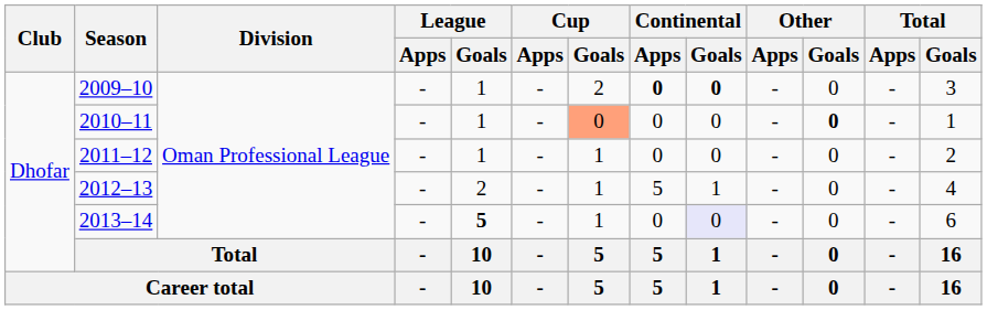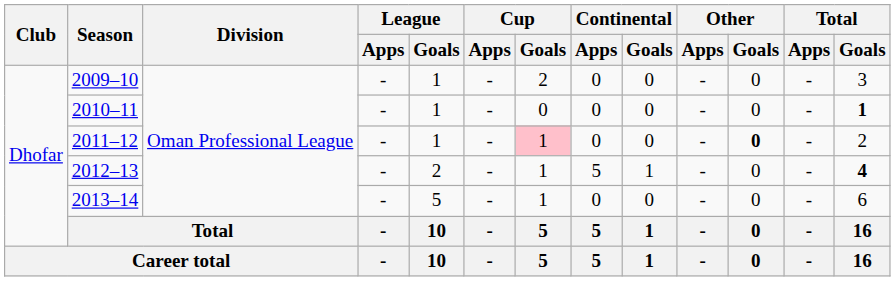2009–10 | Continental / Apps: bold -> normal
2009–10 | Continental / Goals: bold -> normal
2010–11 | Cup / Goals: lightsalmon background -> no background
2010–11 | Other / Goals: bold -> normal
2010–11 | Total / Goals: normal -> bold
2011–12 | Cup / Goals: no background -> pink background
2011–12 | Other / Goals: normal -> bold
2012–13 | Total / Goals: normal -> bold
2013–14 | League / Goals: bold -> normal
2013–14 | Continental / Goals: lavender background -> no background
